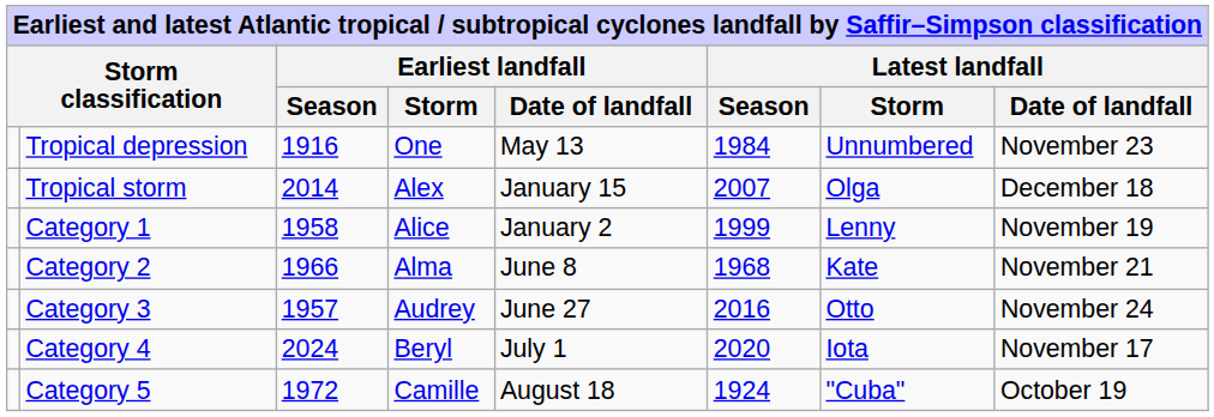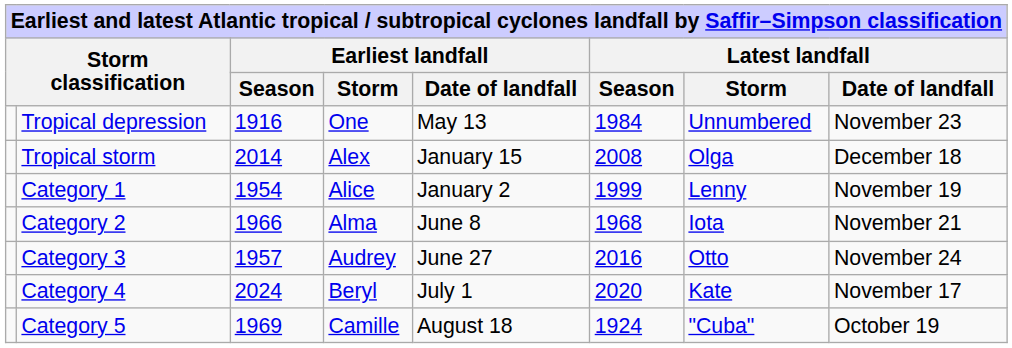Tropical storm | Latest landfall / Season: 2007 -> 2008
Category 1 | Earliest landfall / Season: 1958 -> 1954
Category 2 | Latest landfall / Storm: Kate -> Iota
Category 4 | Latest landfall / Storm: Iota -> Kate
Category 5 | Earliest landfall / Season: 1972 -> 1969
